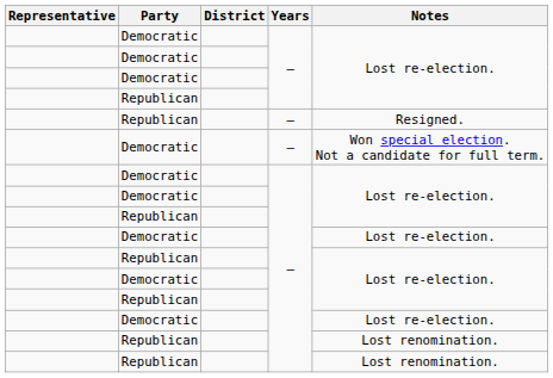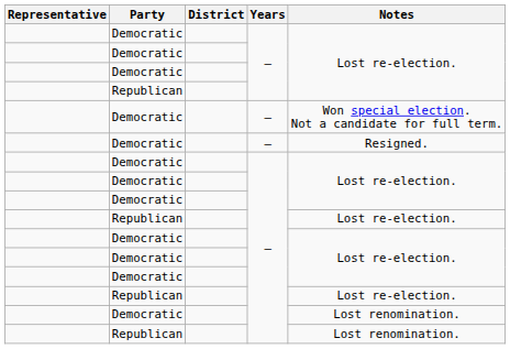row 6 | Party: Republican -> Democratic
row 6 | Notes: Resigned. -> Won special election. Not a candidate for full term.
row 7 | Notes: Won special election. Not a candidate for full term. -> Resigned.
row 10 | Party: Republican -> Democratic
row 11 | Party: Democratic -> Republican
row 12 | Party: Republican -> Democratic
row 14 | Party: Republican -> Democratic
row 15 | Party: Democratic -> Republican
row 16 | Party: Republican -> Democratic
